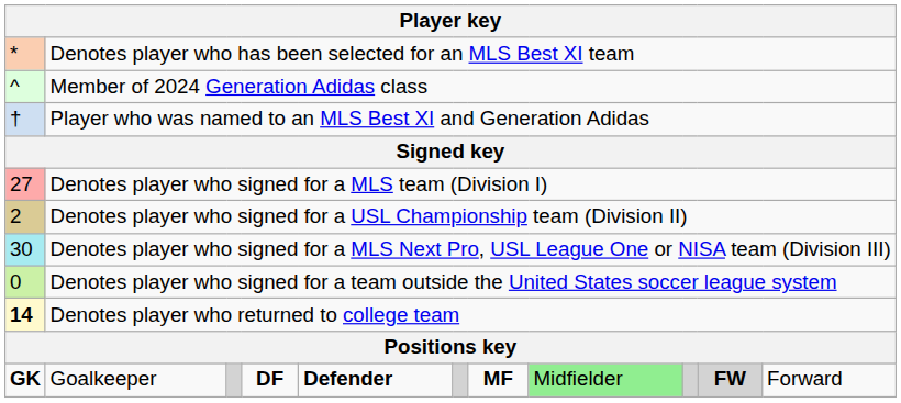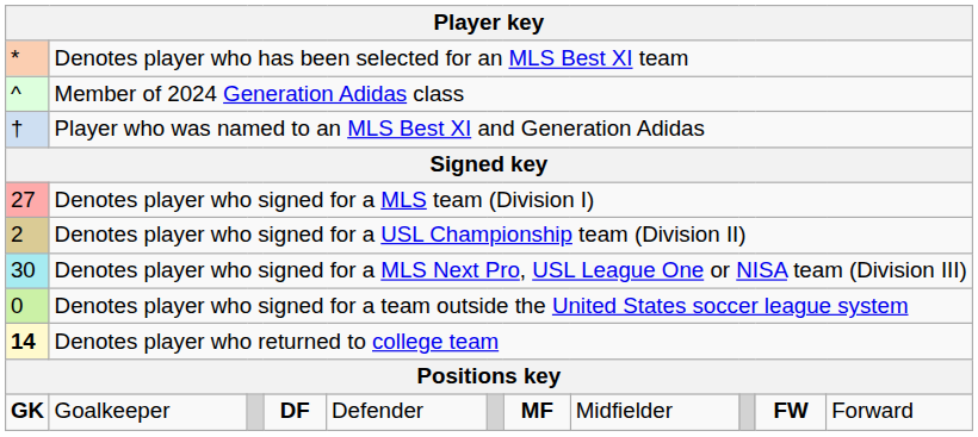Goalkeeper | column 5: bold -> normal
Goalkeeper | column 8: lightgreen background -> no background
Goalkeeper | column 10: lightgrey background -> no background
